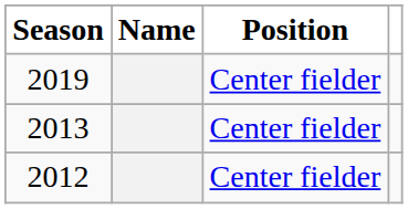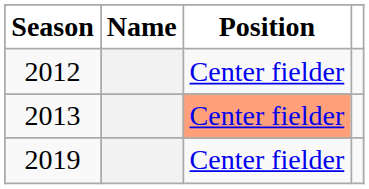rows swapped: 2012 <-> 2019
2013 | Position: no background -> lightsalmon background
